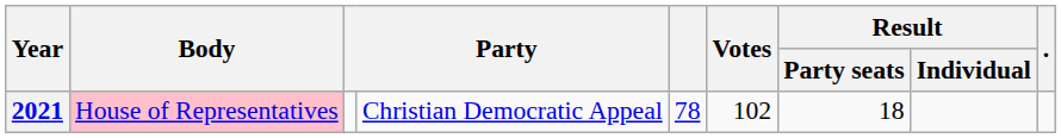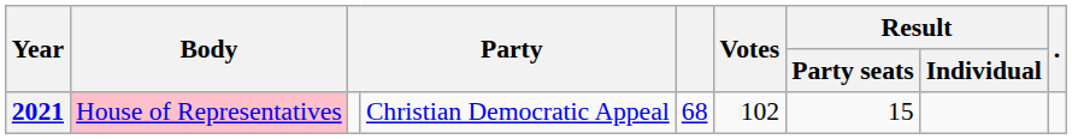2021 | column 5: 78 -> 68
2021 | Result / Party seats: 18 -> 15
